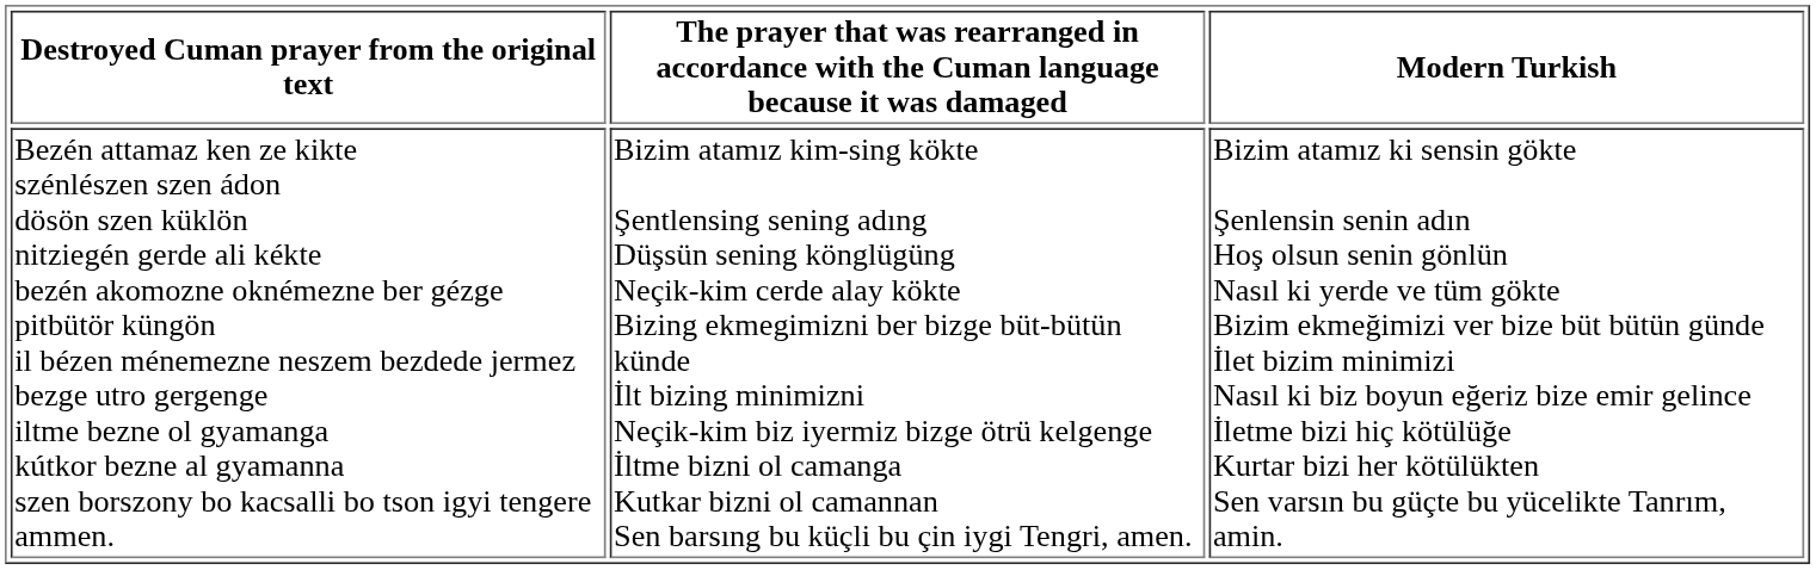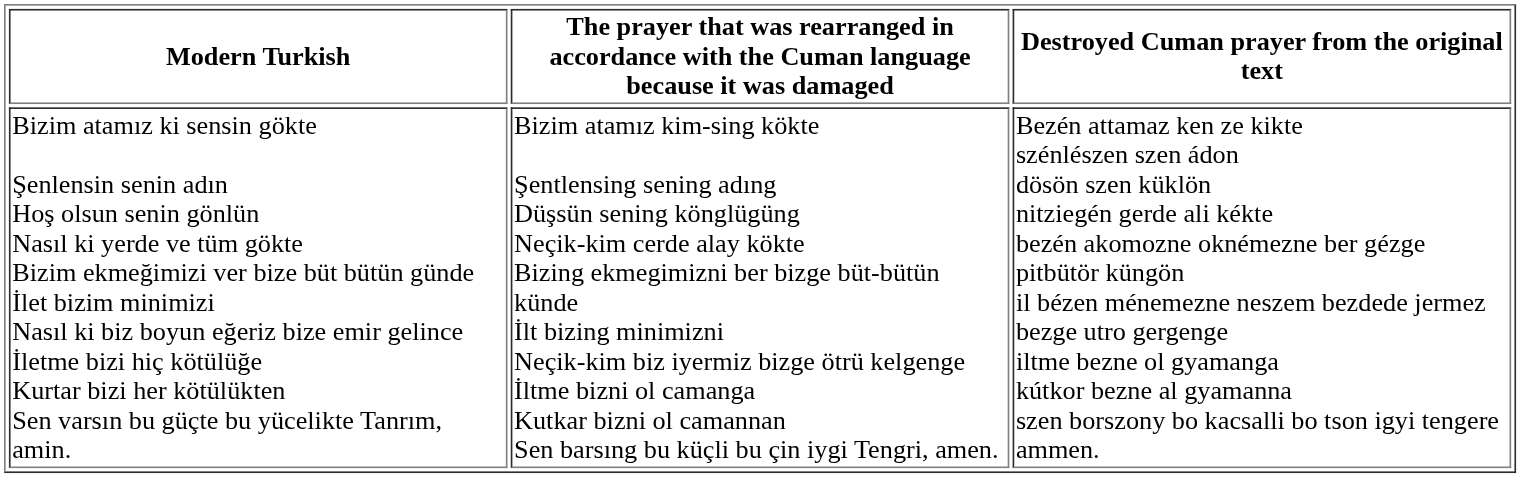columns swapped: Destroyed Cuman prayer from the original text <-> Modern Turkish
